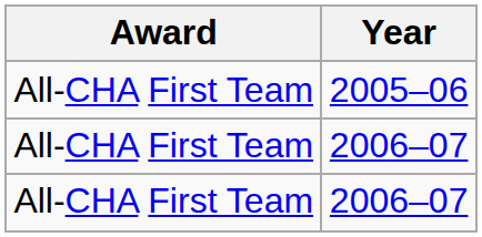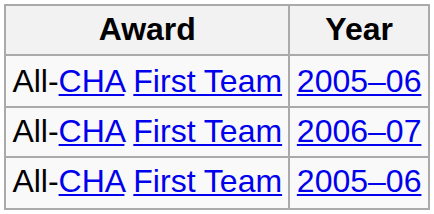row 4 | Year: 2006–07 -> 2005–06
